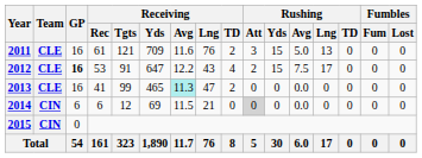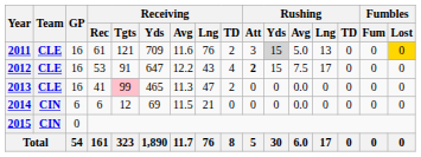2011 | Rushing / Yds: no background -> lightgrey background
2011 | Fumbles / Lost: no background -> gold background
2012 | GP: bold -> normal
2012 | Rushing / Att: normal -> bold
2013 | Receiving / Tgts: no background -> pink background
2013 | Receiving / Avg: paleturquoise background -> no background
2014 | Rushing / Att: lightgrey background -> no background
